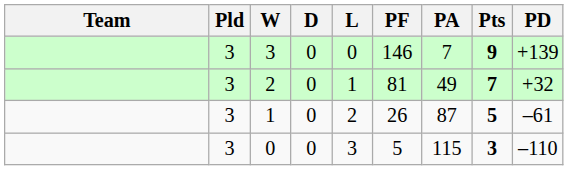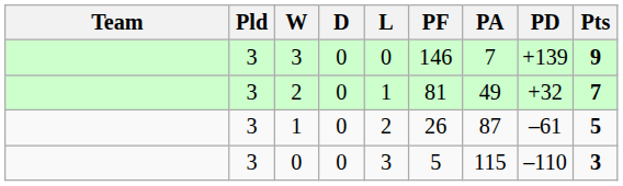columns swapped: PD <-> Pts
